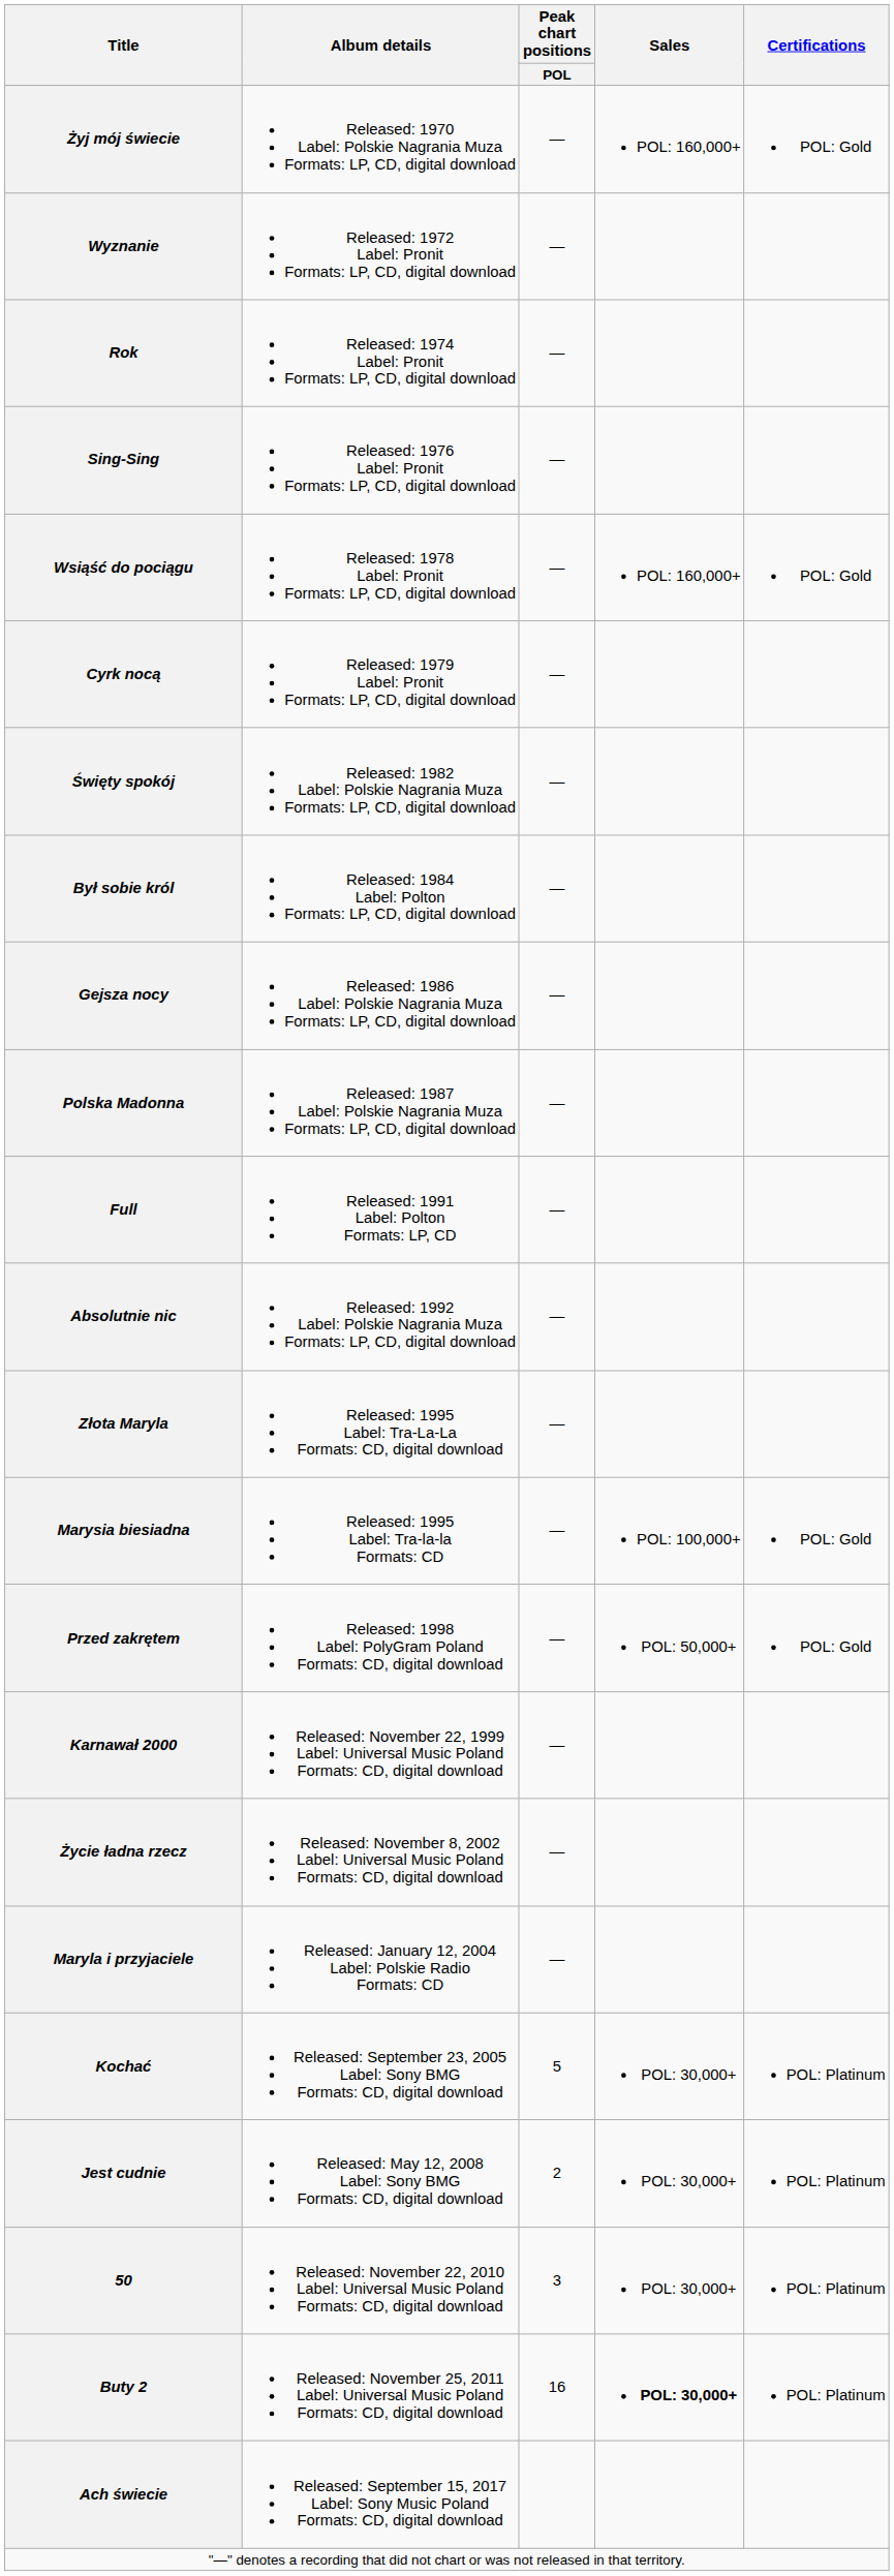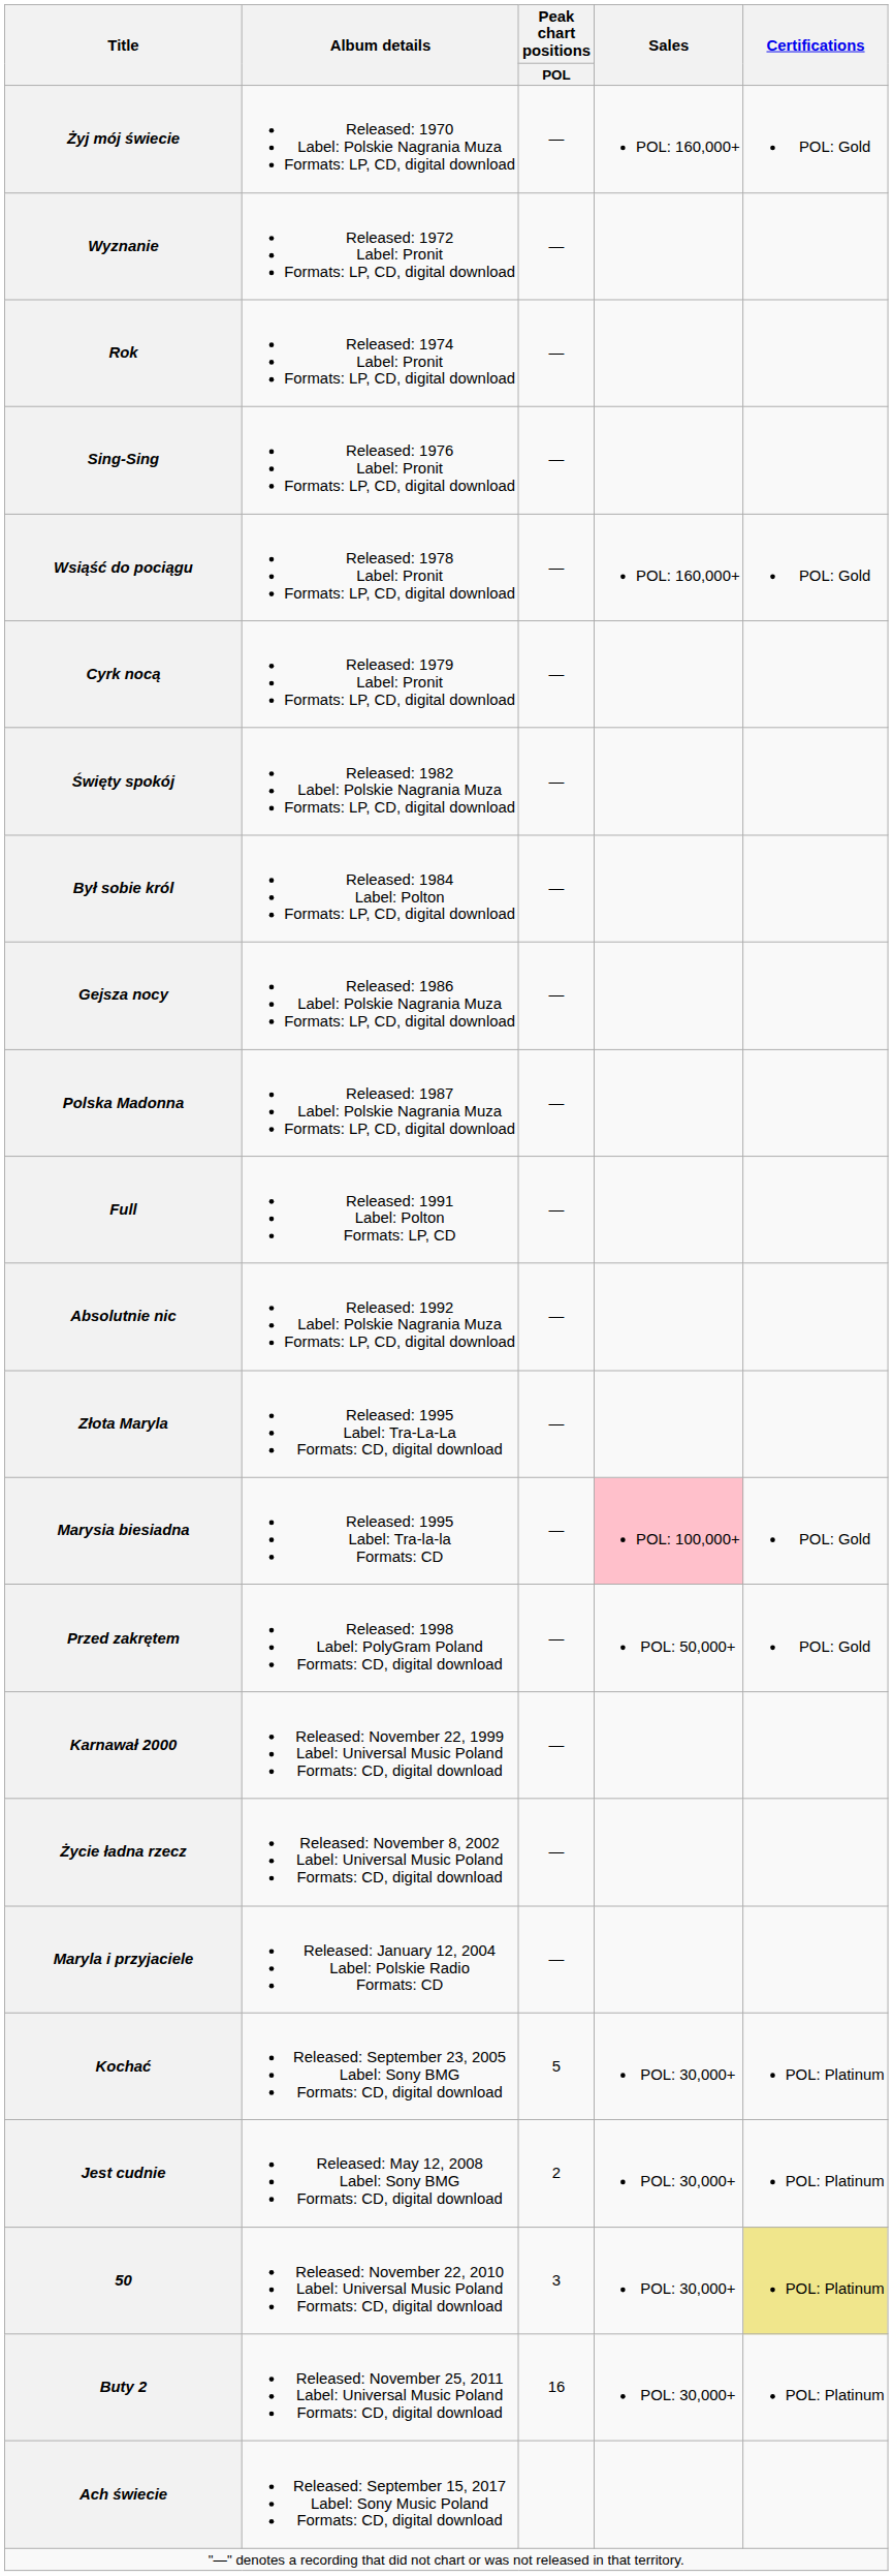Marysia biesiadna | Sales: no background -> pink background
50 | Certifications: no background -> khaki background
Buty 2 | Sales: bold -> normal
